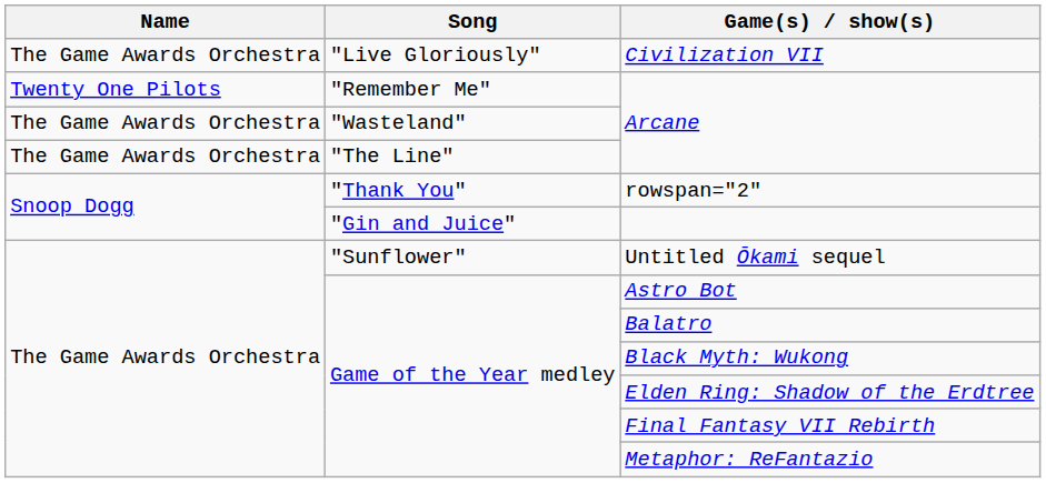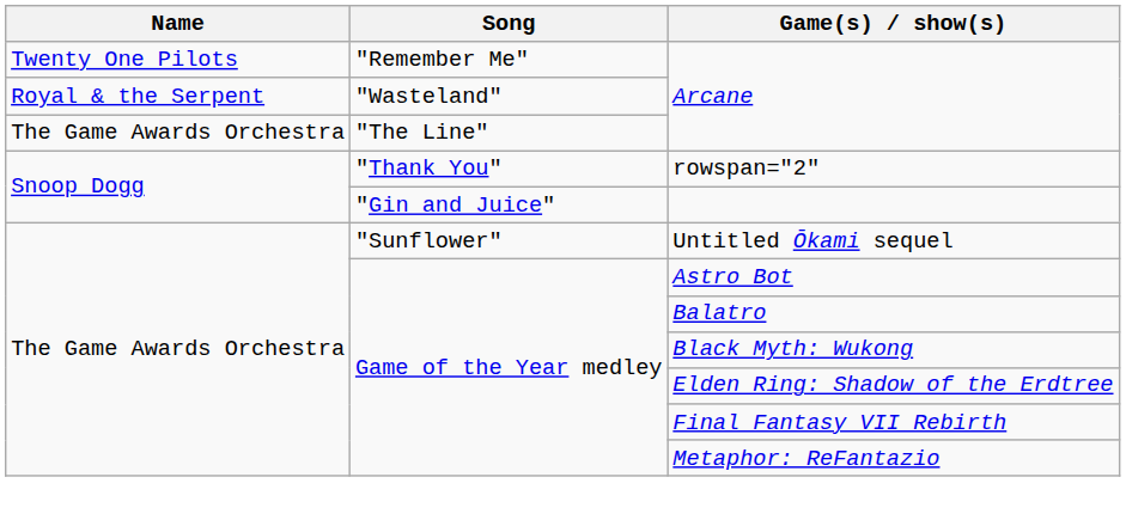- row: The Game Awards Orchestra | "Live Gloriously" | Civilization VII
"Wasteland" / Arcane | Name: The Game Awards Orchestra -> Royal & the Serpent
